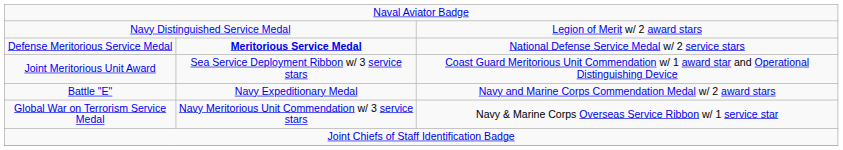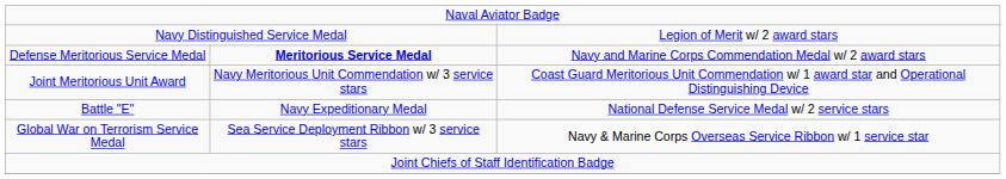Defense Meritorious Service Medal | column 3: National Defense Service Medal w/ 2 service stars -> Navy and Marine Corps Commendation Medal w/ 2 award stars
Joint Meritorious Unit Award | column 2: Sea Service Deployment Ribbon w/ 3 service stars -> Navy Meritorious Unit Commendation w/ 3 service stars
Battle "E" | column 3: Navy and Marine Corps Commendation Medal w/ 2 award stars -> National Defense Service Medal w/ 2 service stars
Global War on Terrorism Service Medal | column 2: Navy Meritorious Unit Commendation w/ 3 service stars -> Sea Service Deployment Ribbon w/ 3 service stars
